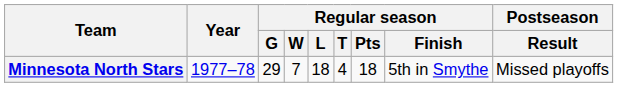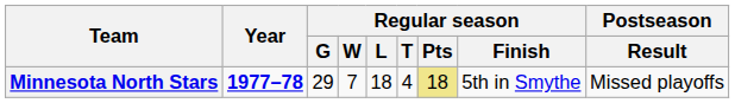Minnesota North Stars | Year: normal -> bold
Minnesota North Stars | Regular season / Pts: no background -> khaki background
